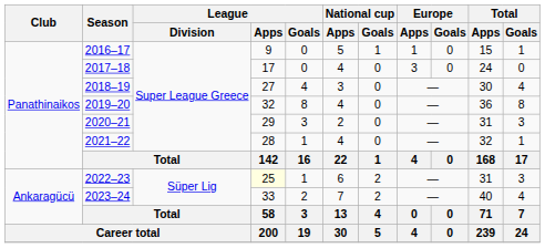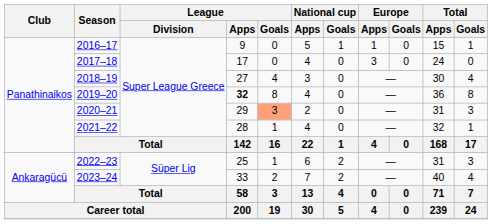2019–20 | League / Apps: normal -> bold
2020–21 | League / Goals: no background -> lightsalmon background
2022–23 | League / Apps: lightyellow background -> no background
